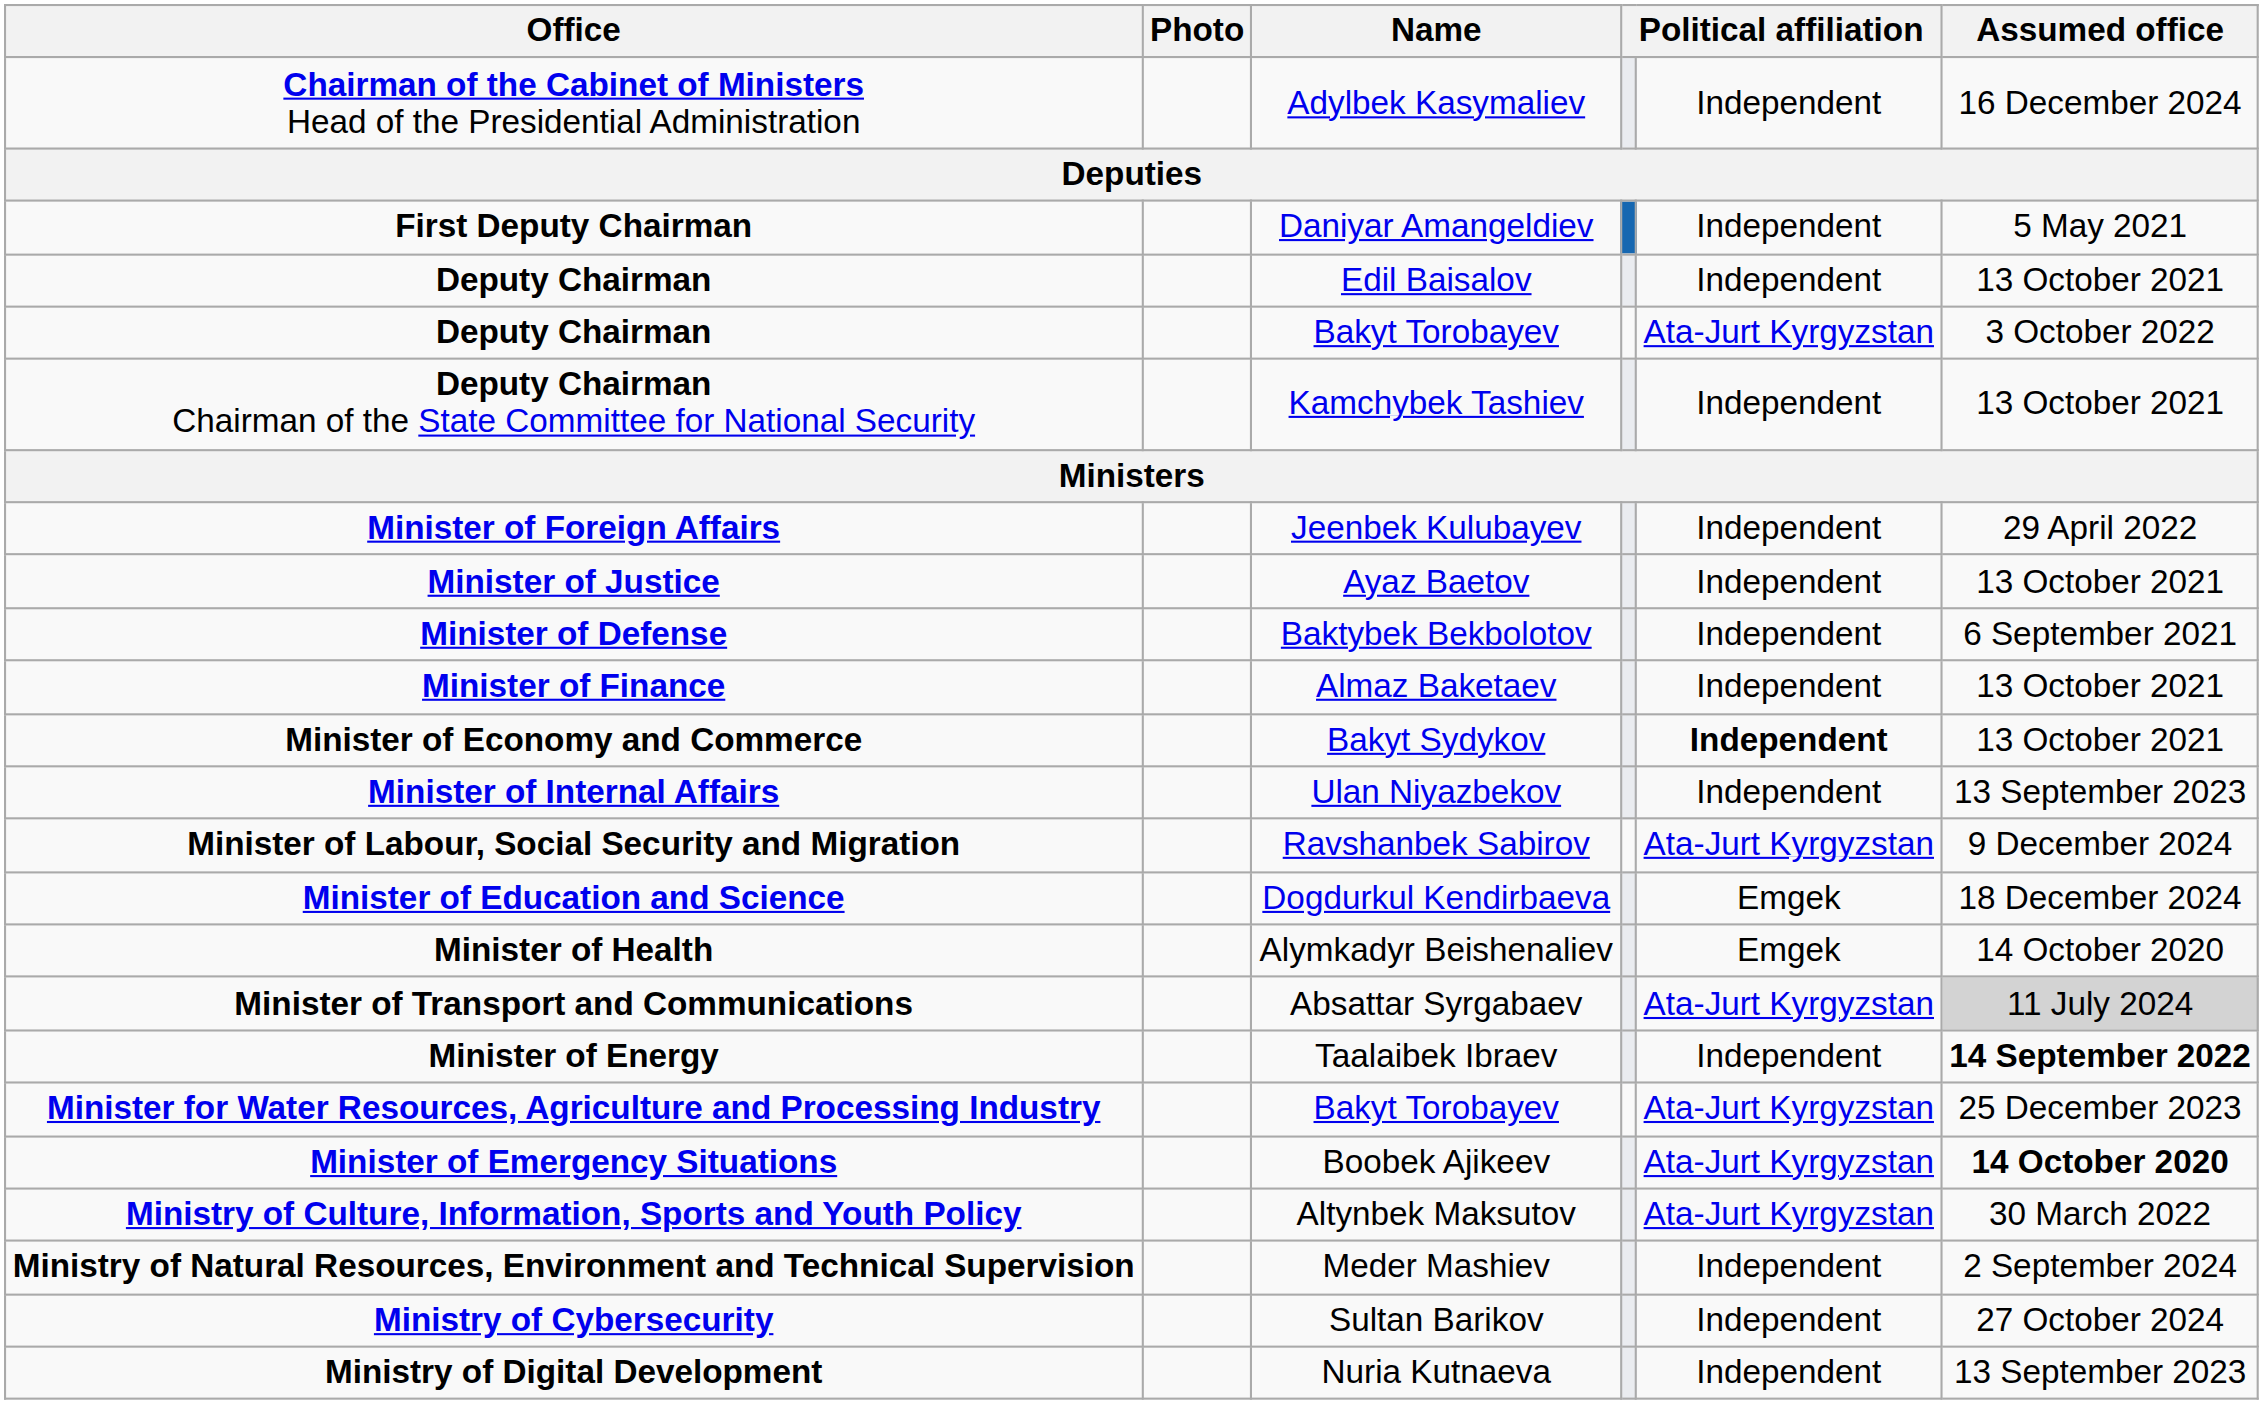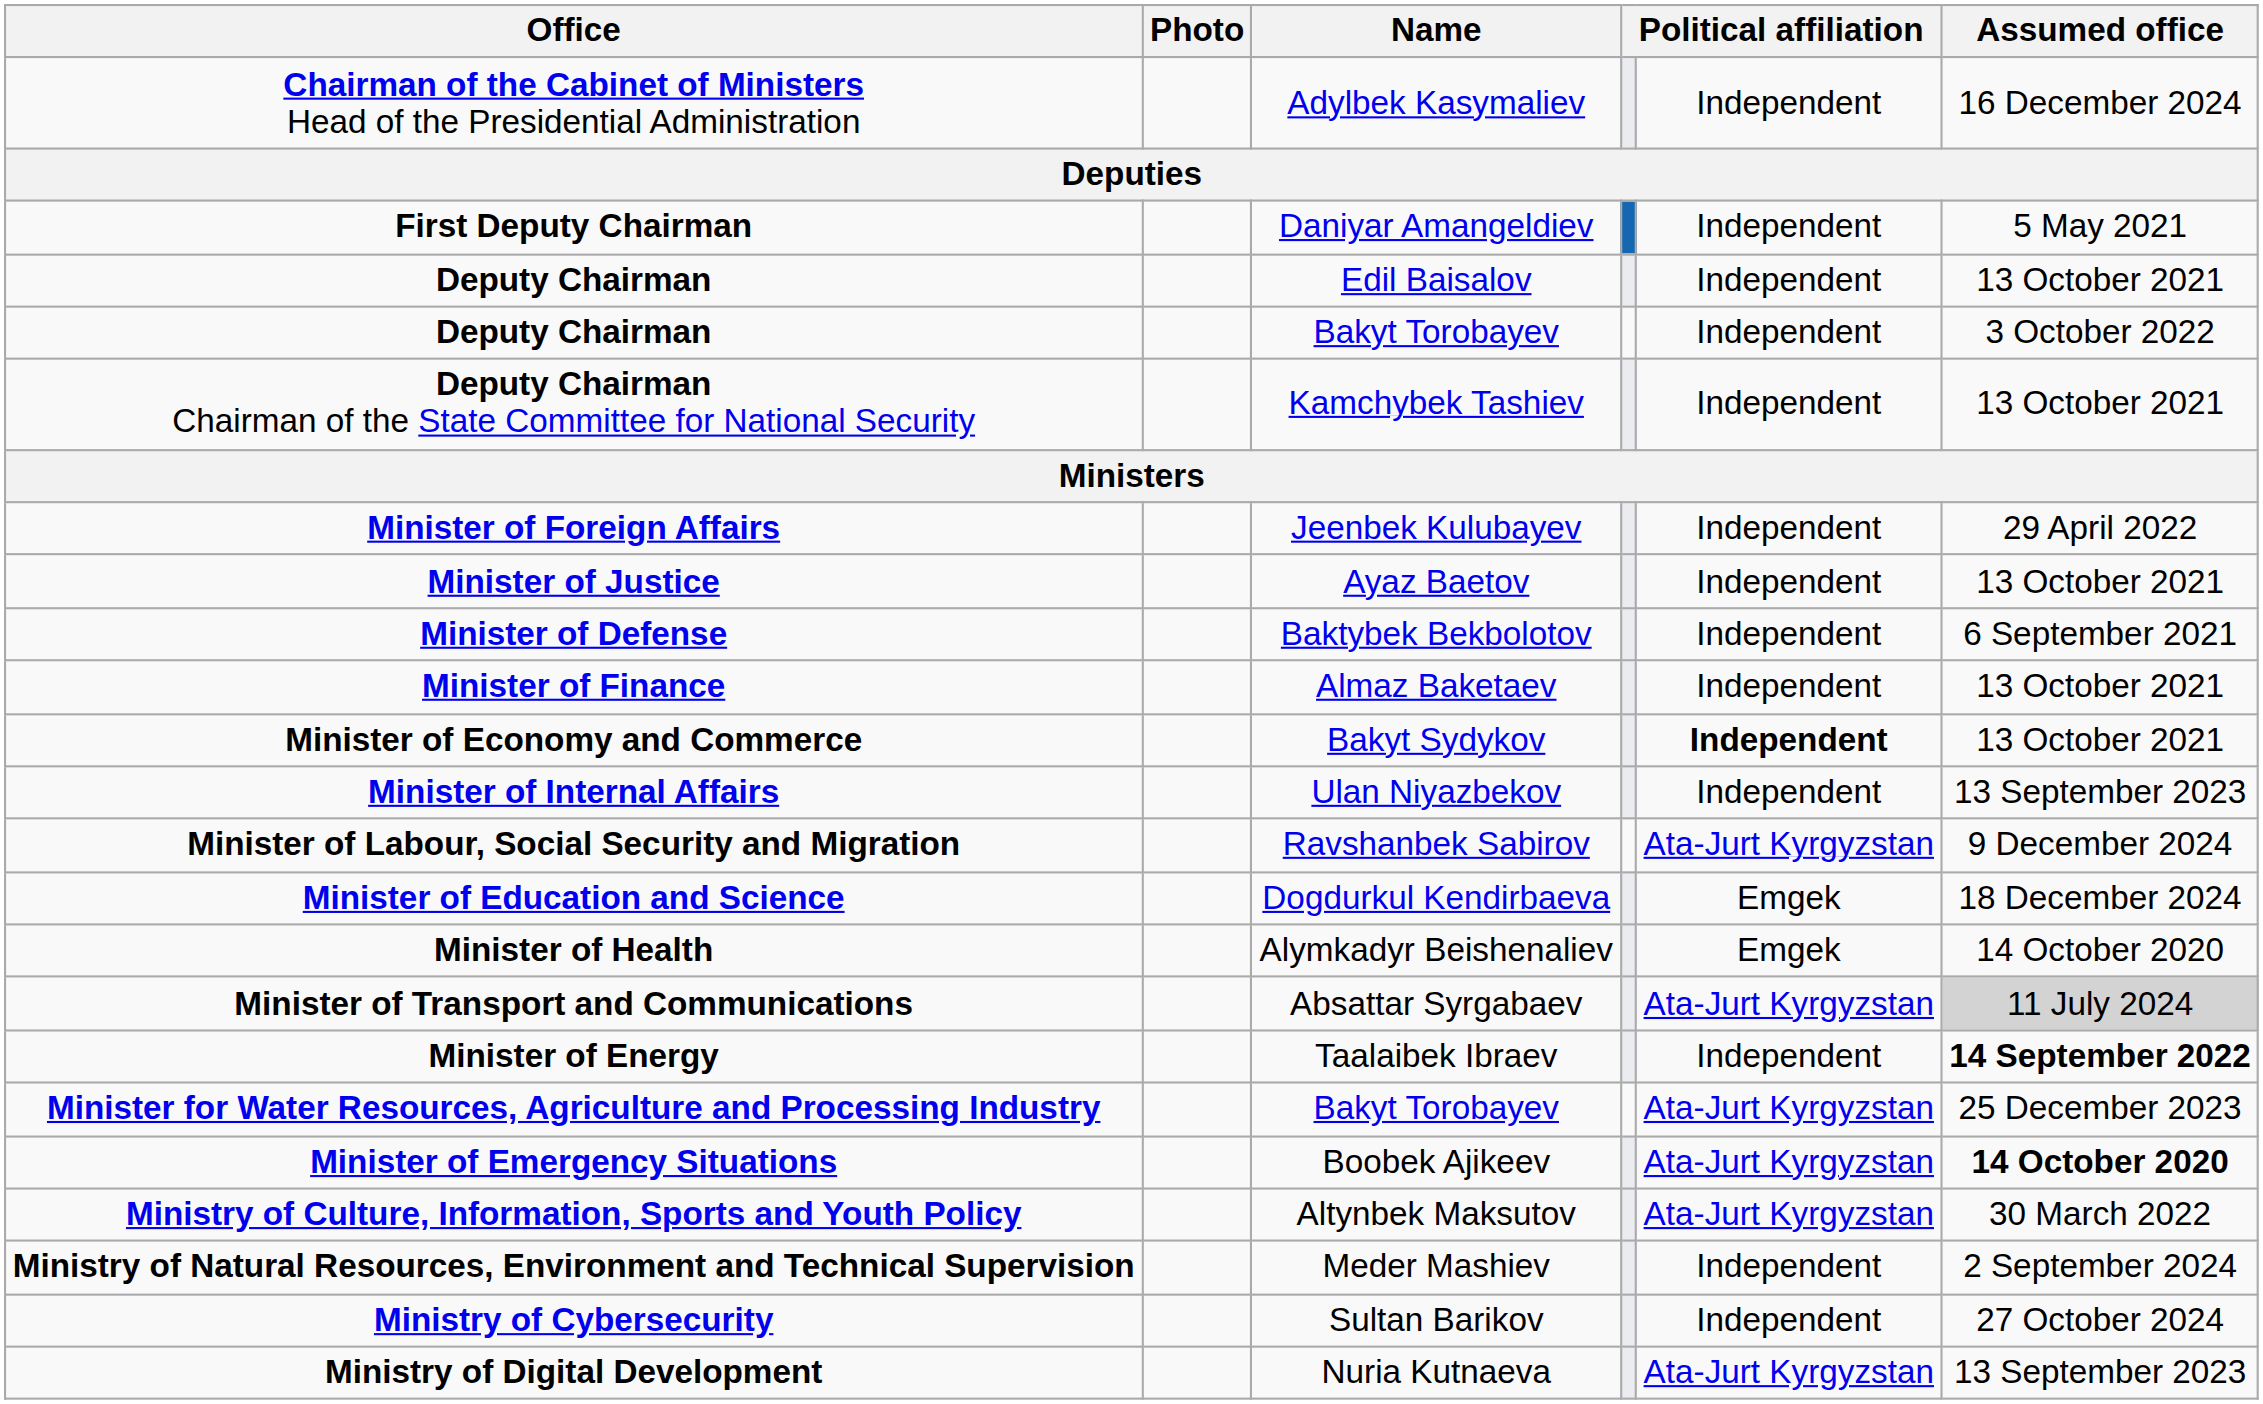Deputy Chairman / Bakyt Torobayev | column 5: Ata-Jurt Kyrgyzstan -> Independent
Ministry of Digital Development | column 5: Independent -> Ata-Jurt Kyrgyzstan
